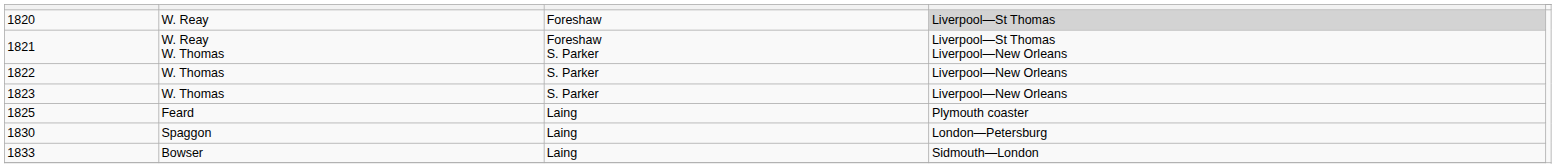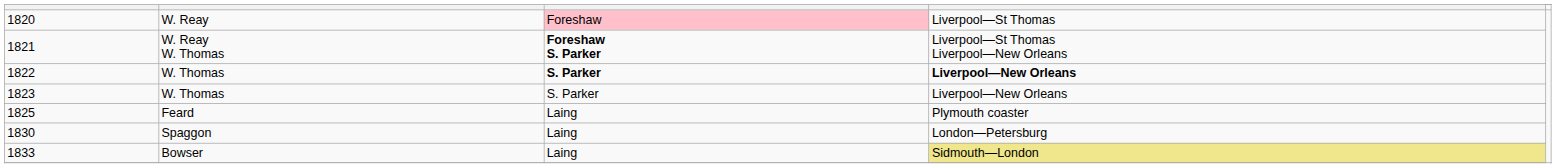1820 | column 3: no background -> pink background
1820 | column 4: lightgrey background -> no background
1821 | column 3: normal -> bold
1822 | column 3: normal -> bold
1822 | column 4: normal -> bold
1833 | column 4: no background -> khaki background
